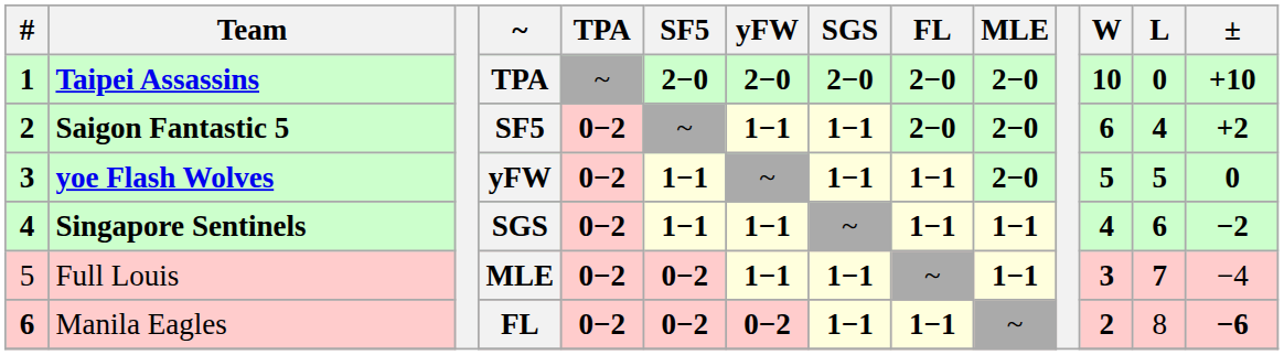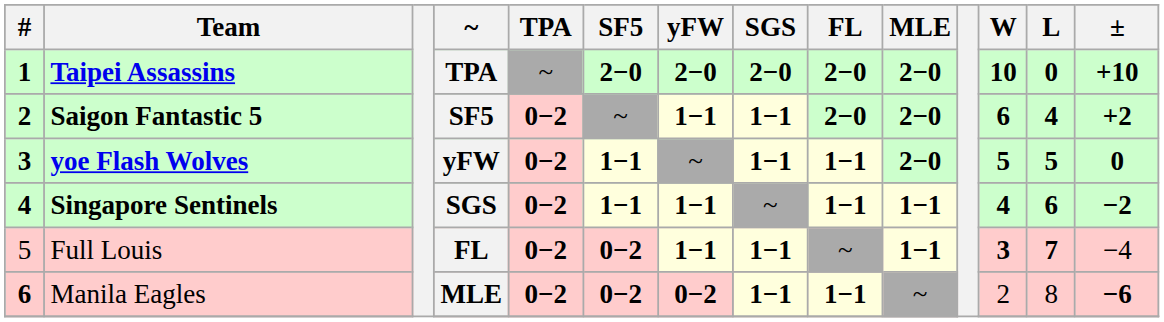Full Louis | ~: MLE -> FL
Manila Eagles | ~: FL -> MLE
Manila Eagles | W: bold -> normal
